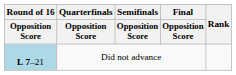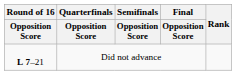Did not advance | Round of 16 / Opposition Score: lightblue background -> no background
